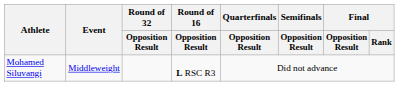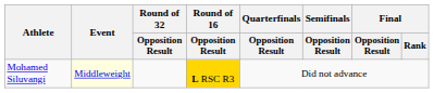Mohamed Siluvangi | Event: no background -> lightyellow background
Mohamed Siluvangi | Round of 16 / Opposition Result: no background -> gold background
